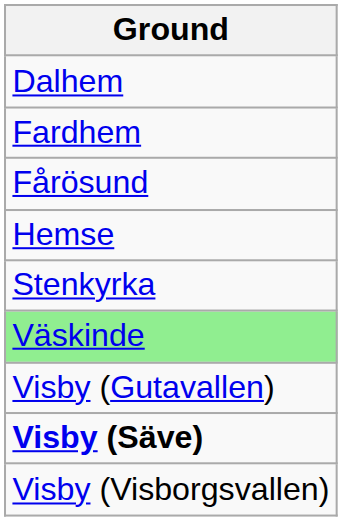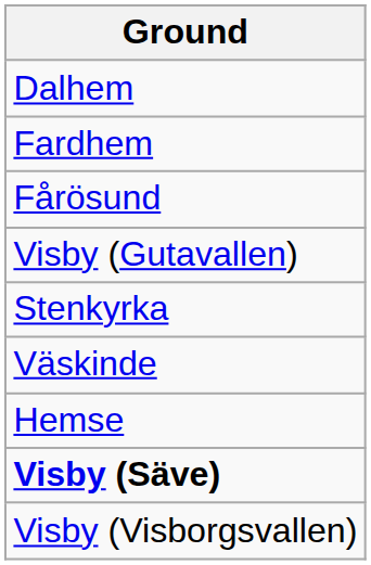row 5 | column 1: Hemse -> Visby (Gutavallen)
row 7 | column 1: lightgreen background -> no background
row 8 | column 1: Visby (Gutavallen) -> Hemse
